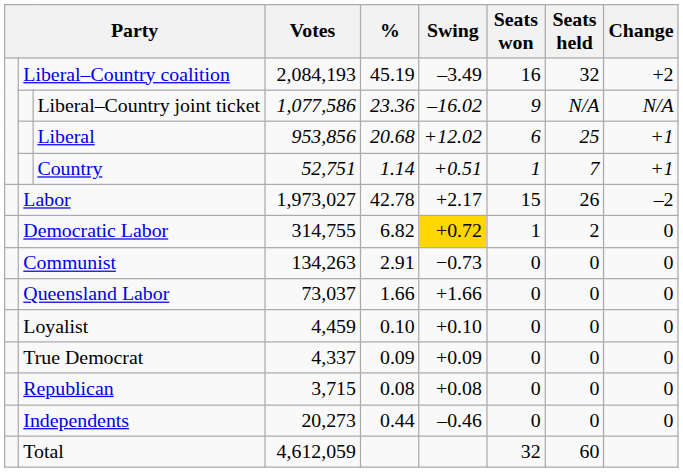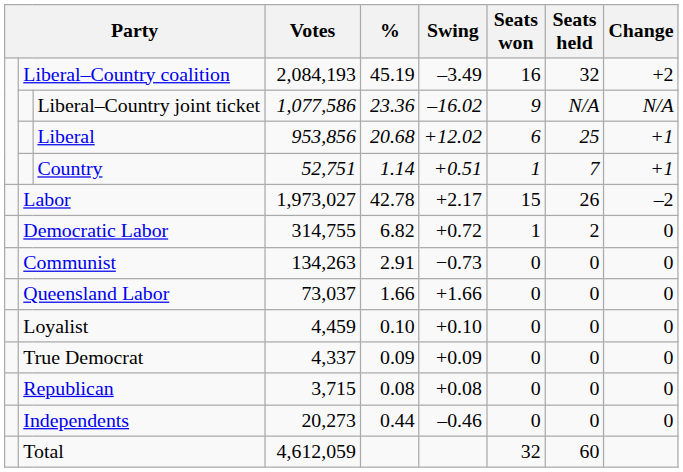Democratic Labor | Swing: gold background -> no background
